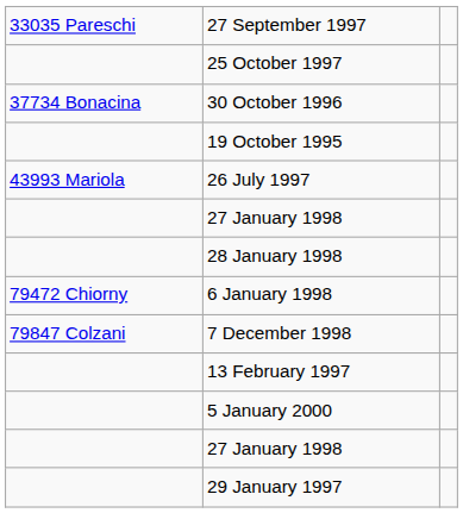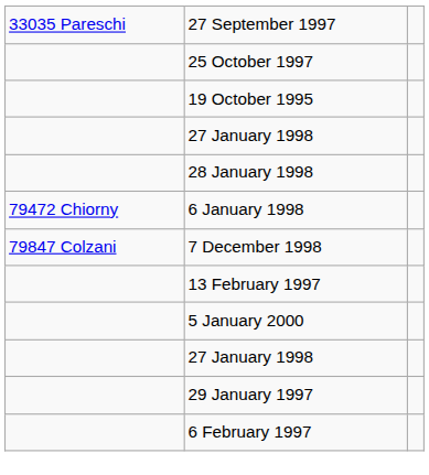- row: 37734 Bonacina | 30 October 1996
- row: 43993 Mariola | 26 July 1997
+ row: 6 February 1997
